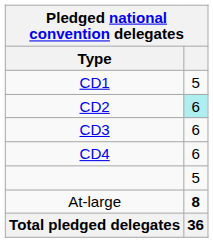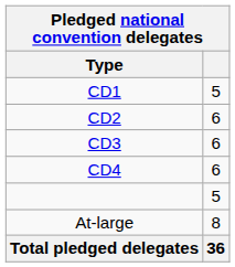CD2 | column 2: paleturquoise background -> no background
At-large | column 2: bold -> normal
